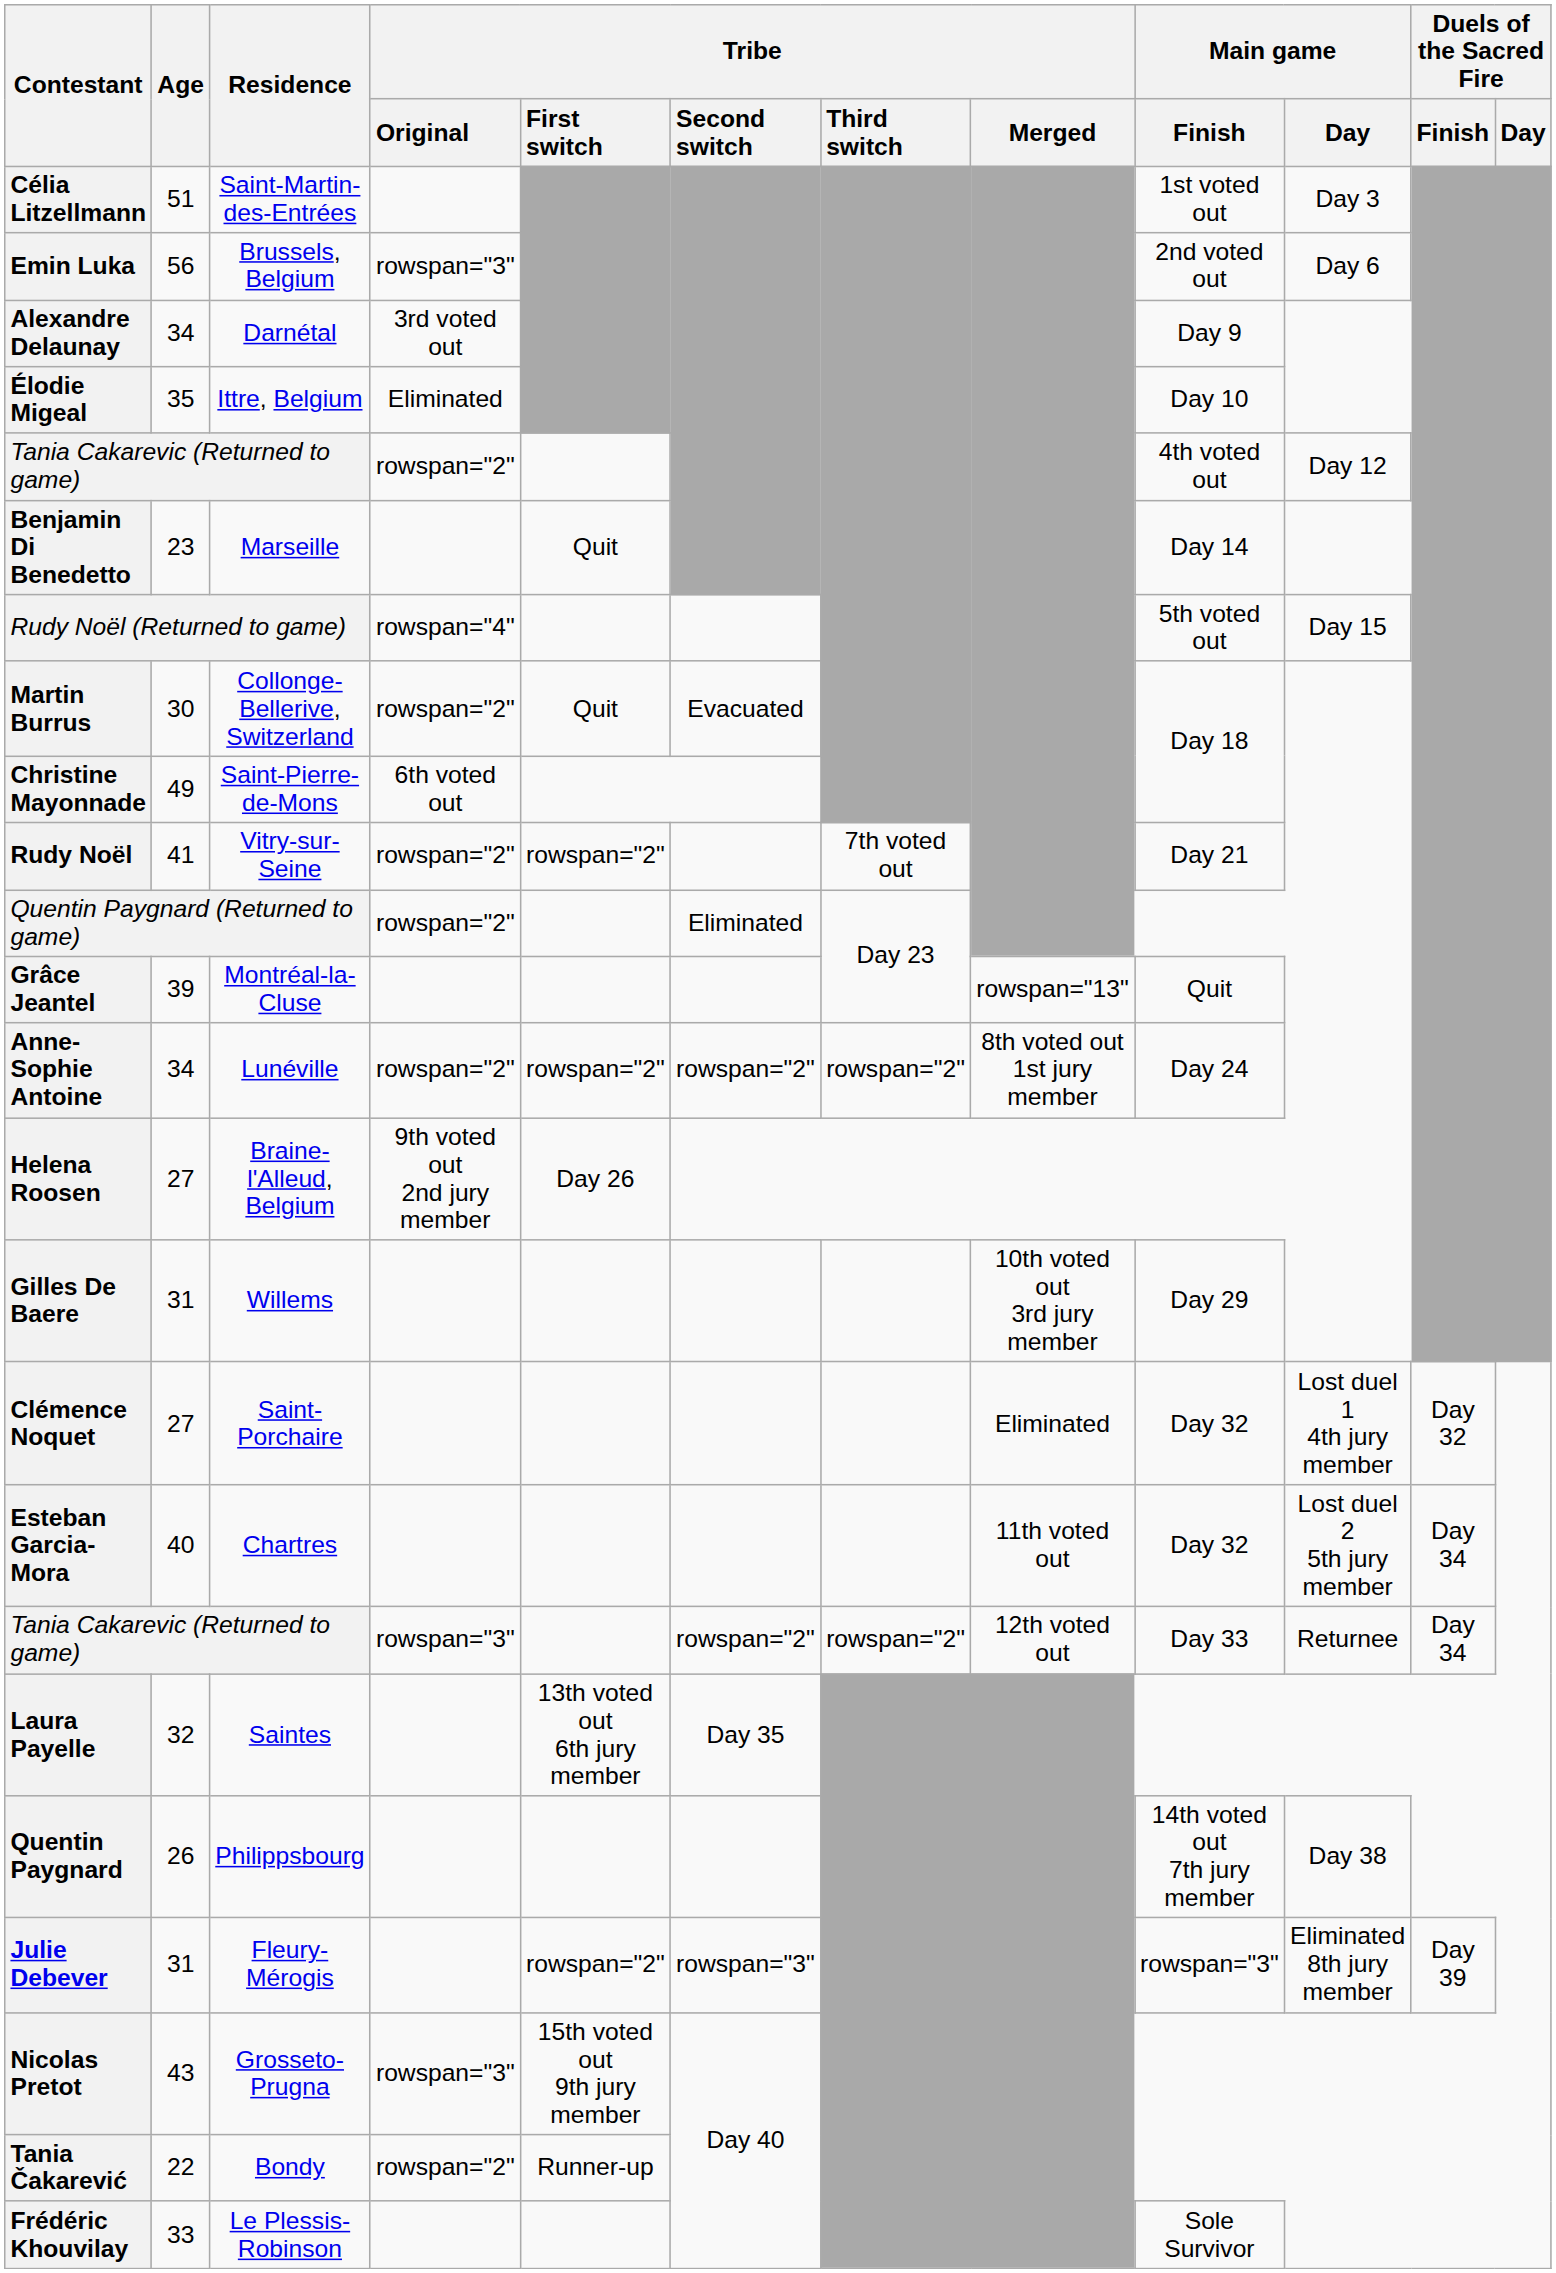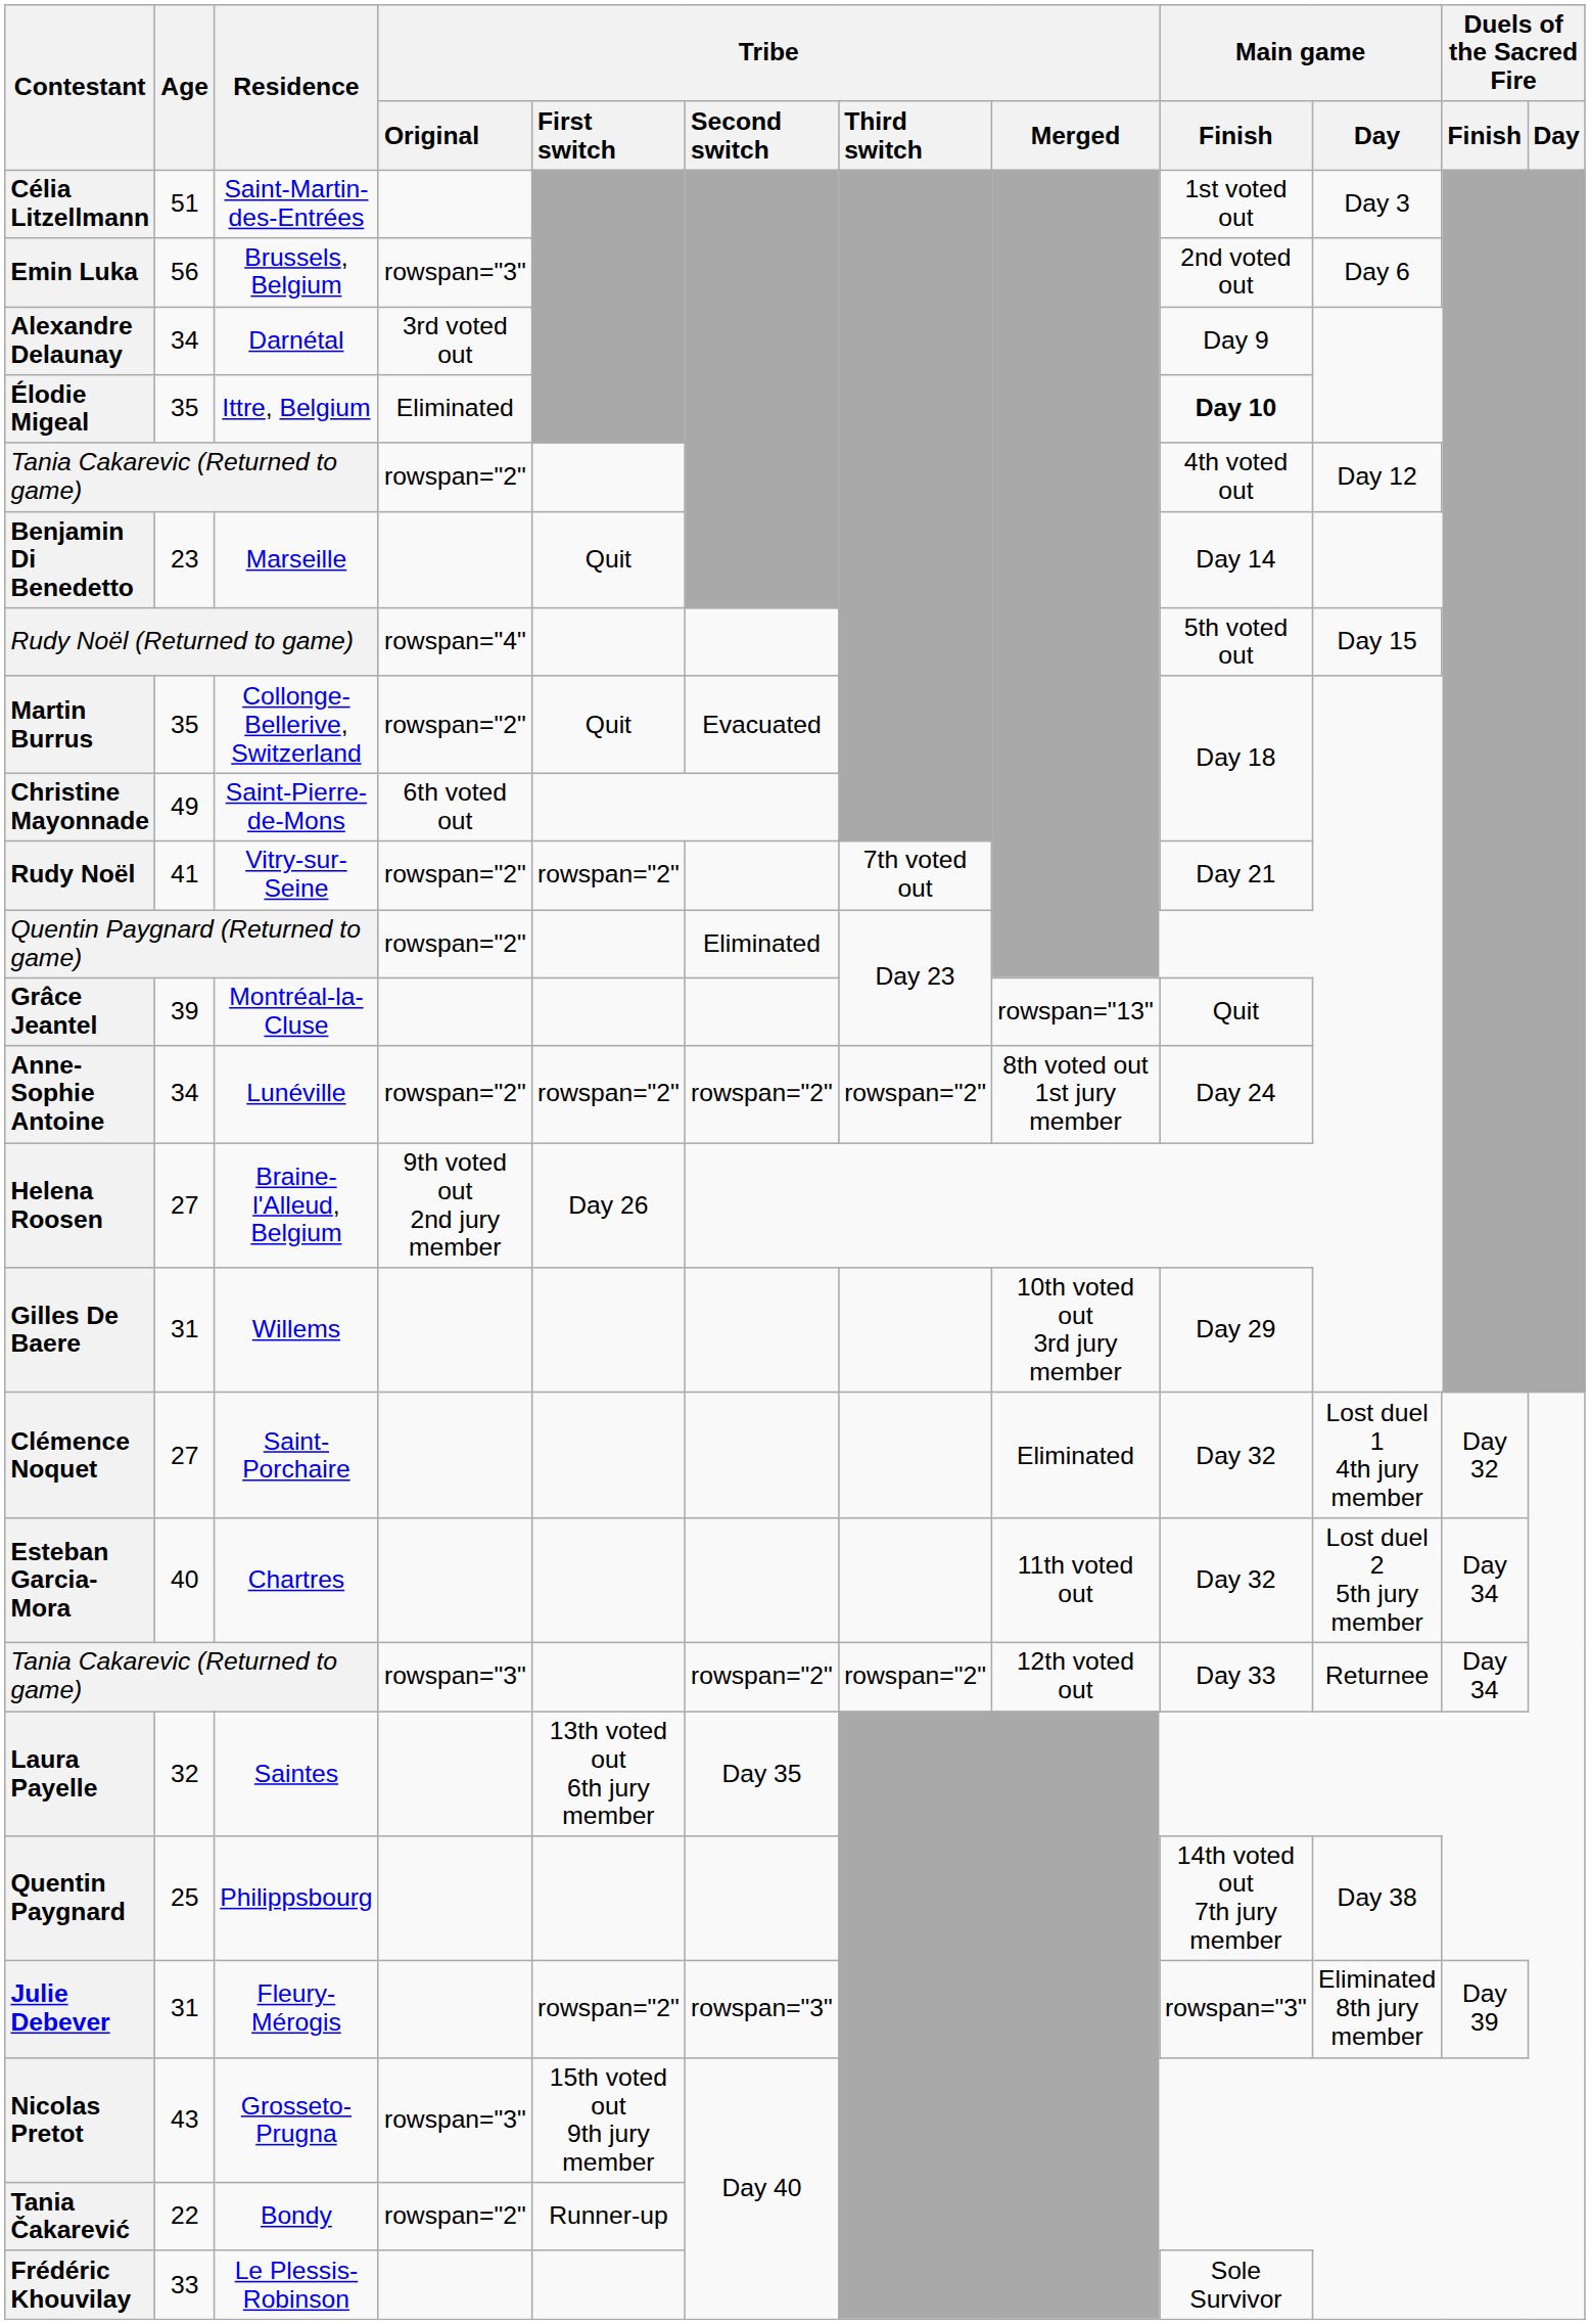Élodie Migeal | Main game / Finish: normal -> bold
Martin Burrus | Age: 30 -> 35
Quentin Paygnard | Age: 26 -> 25
